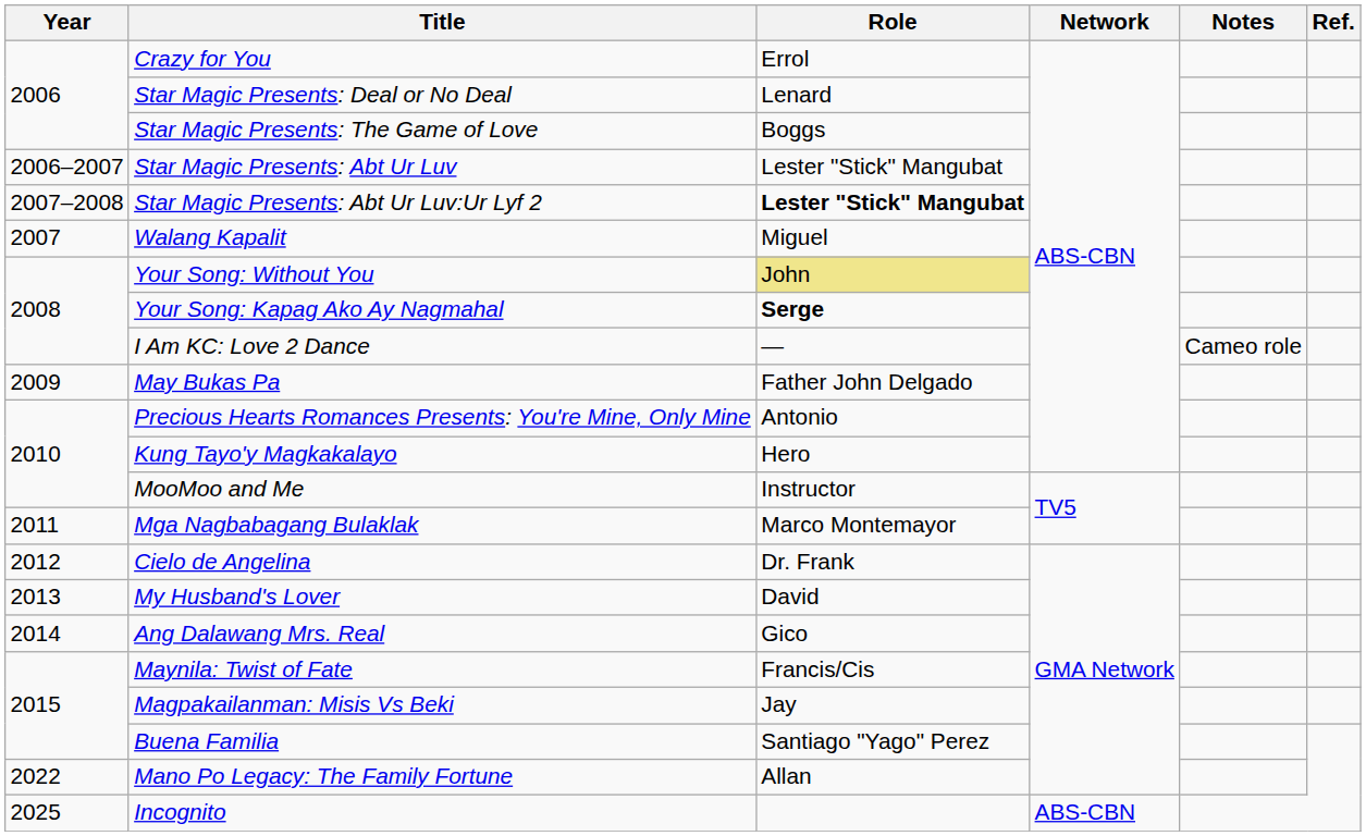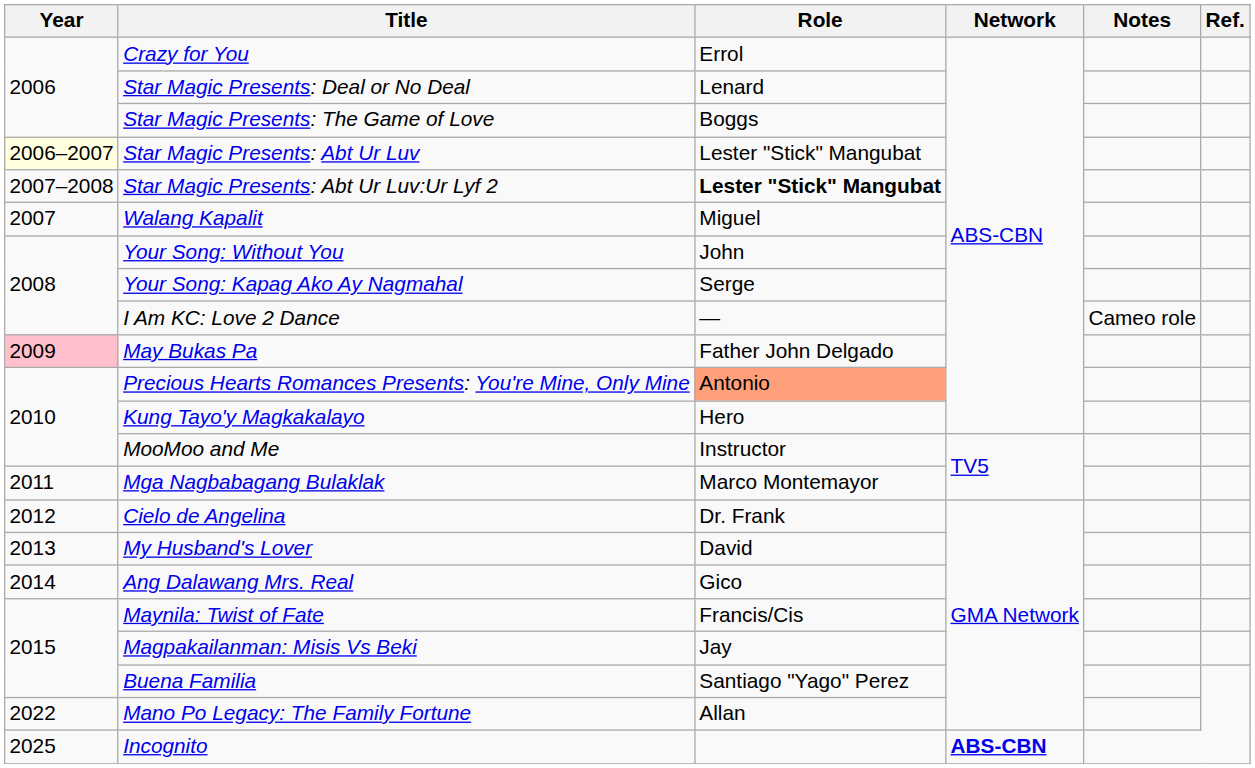Star Magic Presents: Abt Ur Luv | Year: no background -> lightyellow background
Your Song: Without You | Role: khaki background -> no background
Your Song: Kapag Ako Ay Nagmahal | Role: bold -> normal
May Bukas Pa | Year: no background -> pink background
Precious Hearts Romances Presents: You're Mine, Only Mine | Role: no background -> lightsalmon background
Incognito | Network: normal -> bold
